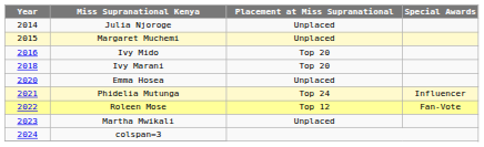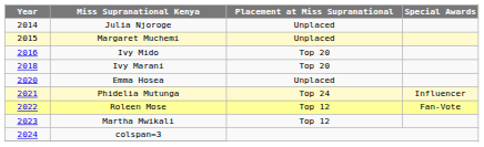Martha Mwikali | Placement at Miss Supranational: Unplaced -> Top 12
